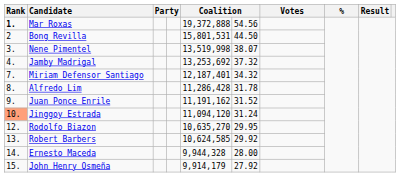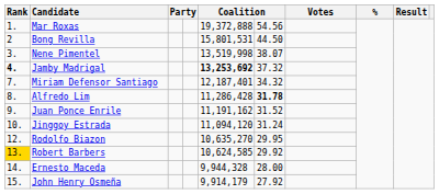Mar Roxas | Rank: bold -> normal
Jamby Madrigal | Rank: normal -> bold
Jamby Madrigal | column 5: normal -> bold
Alfredo Lim | column 6: normal -> bold
Jinggoy Estrada | Rank: lightsalmon background -> no background
Robert Barbers | Rank: no background -> gold background
